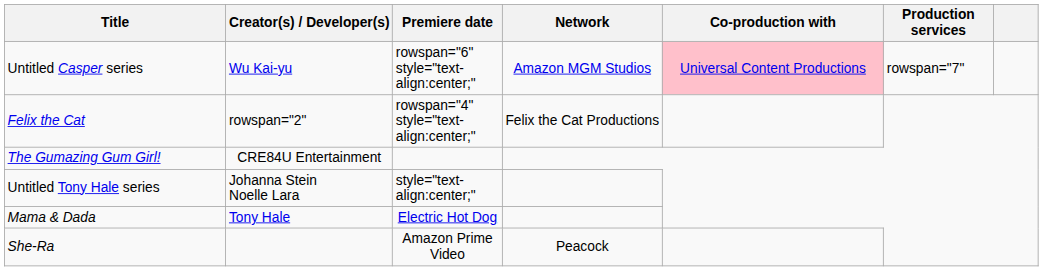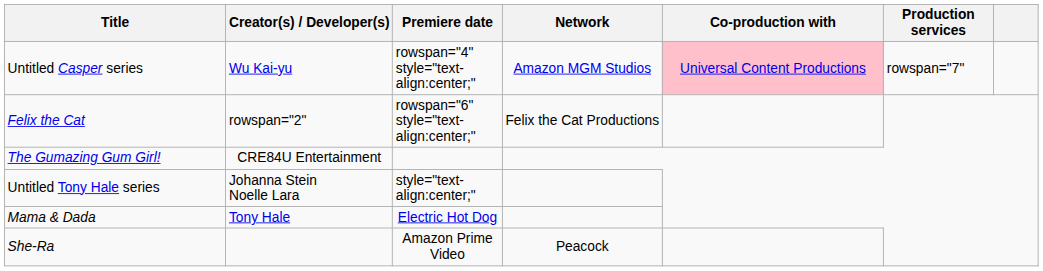Untitled Casper series | Premiere date: rowspan="6" style="text-align:center;" -> rowspan="4" style="text-align:center;"
Felix the Cat | Premiere date: rowspan="4" style="text-align:center;" -> rowspan="6" style="text-align:center;"
